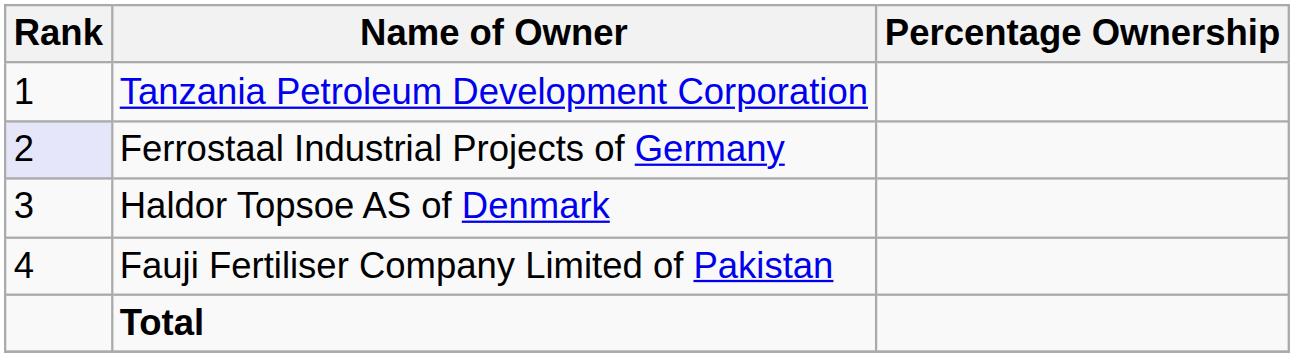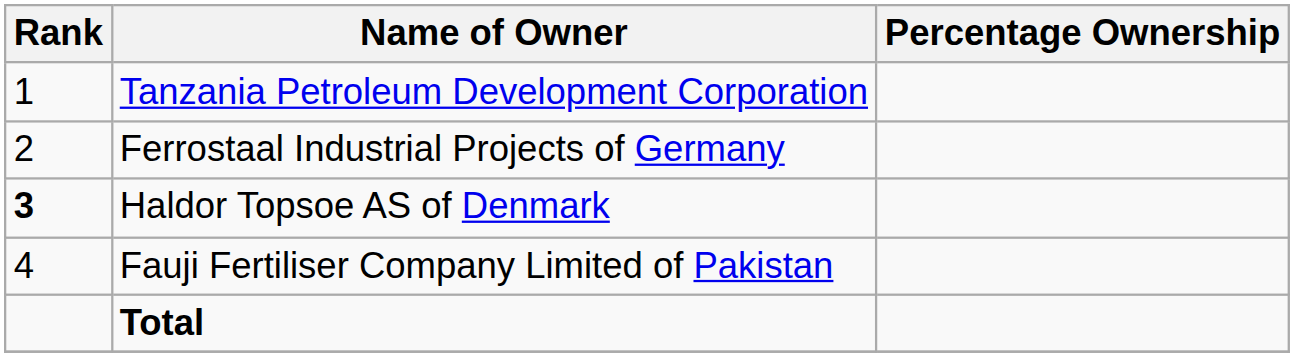Ferrostaal Industrial Projects of Germany | Rank: lavender background -> no background
Haldor Topsoe AS of Denmark | Rank: normal -> bold
